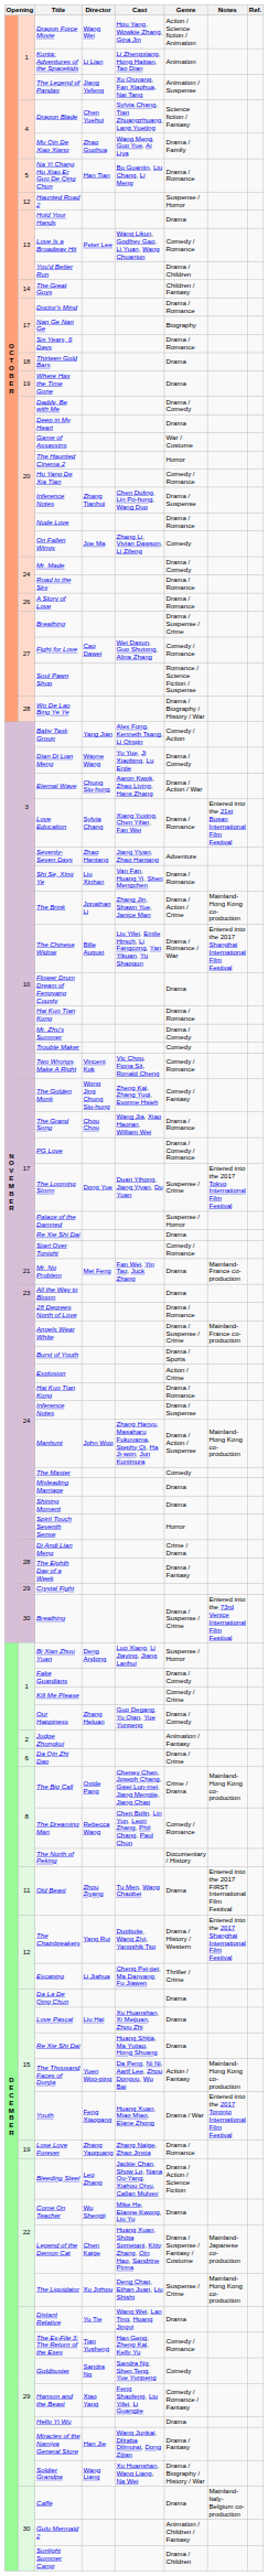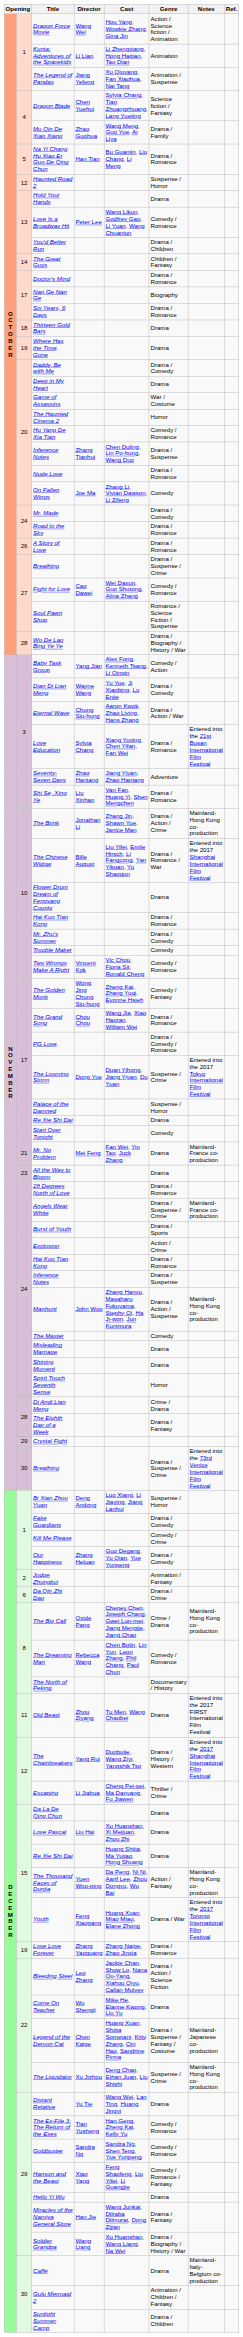Start Over Tonight | Genre: Comedy / Romance -> Comedy
Goldbuster | Genre: Comedy -> Comedy / Romance
